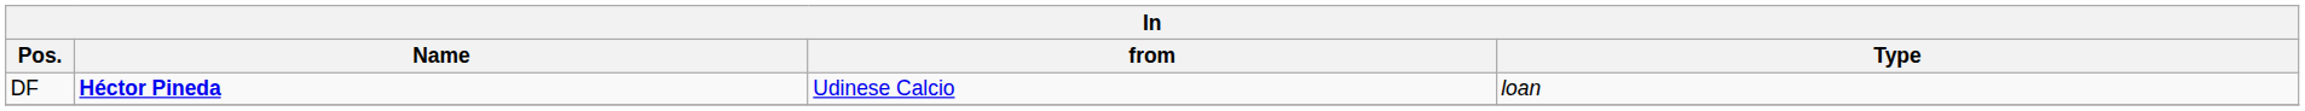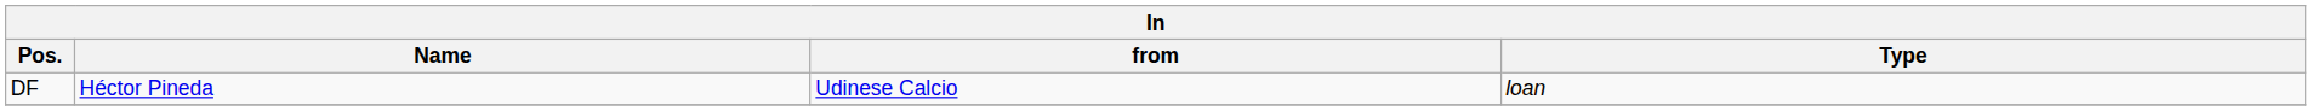DF | Name: bold -> normal
